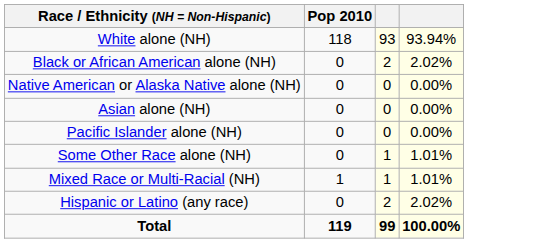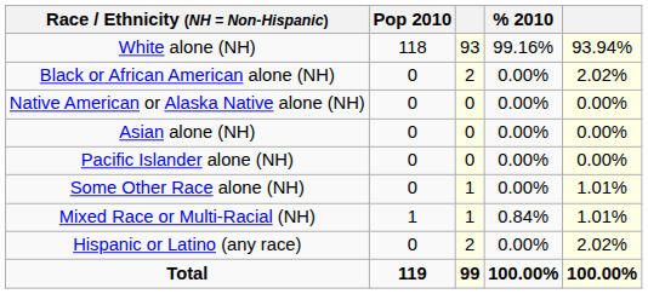+ column: % 2010 | 99.16% | 0.00% | 0.00% | 0.00% | 0.00% | 0.00% | 0.84% | 0.00% | 100.00%
